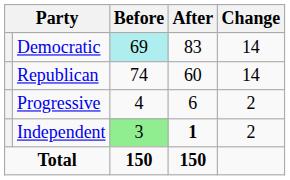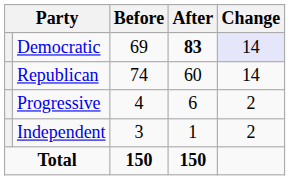Democratic | Before: paleturquoise background -> no background
Democratic | After: normal -> bold
Democratic | Change: no background -> lavender background
Independent | Before: lightgreen background -> no background
Independent | After: bold -> normal
